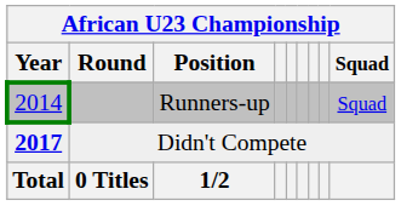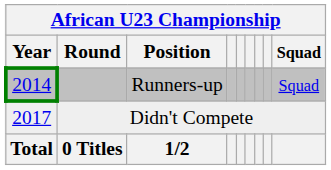Didn't Compete | Year: bold -> normal
